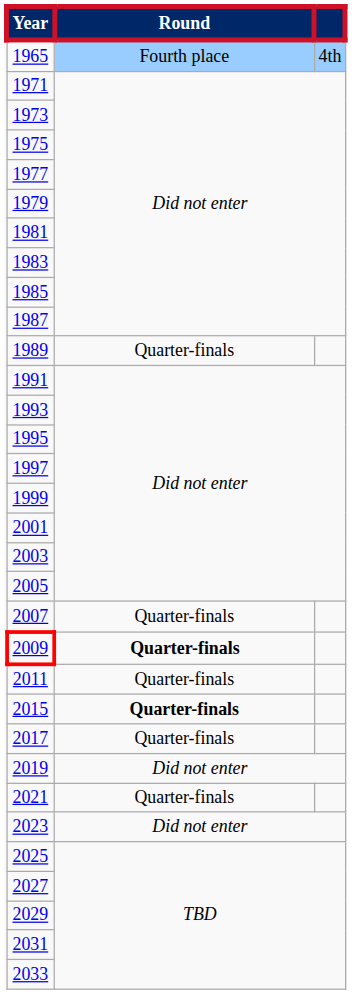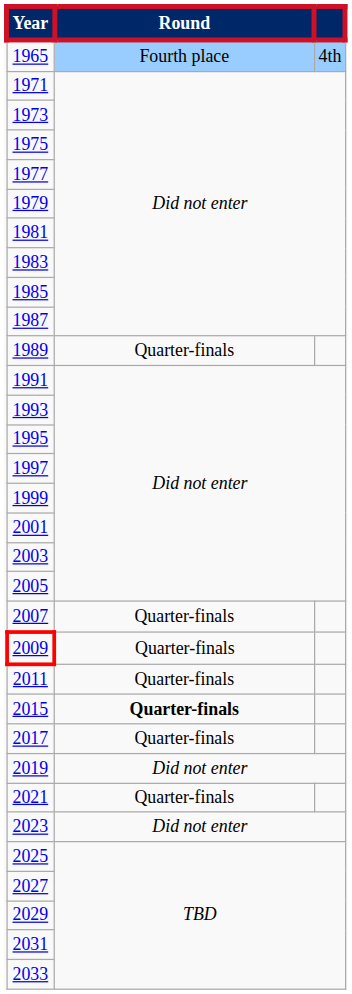2009 | Round: bold -> normal
